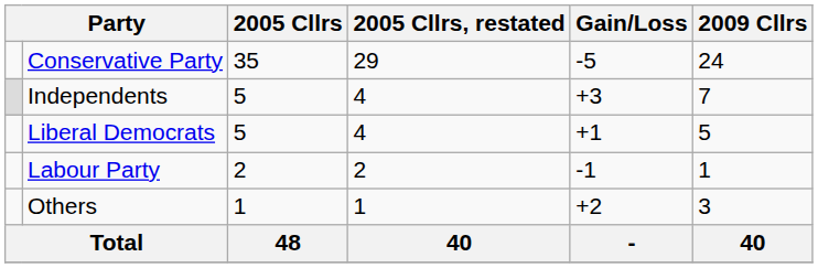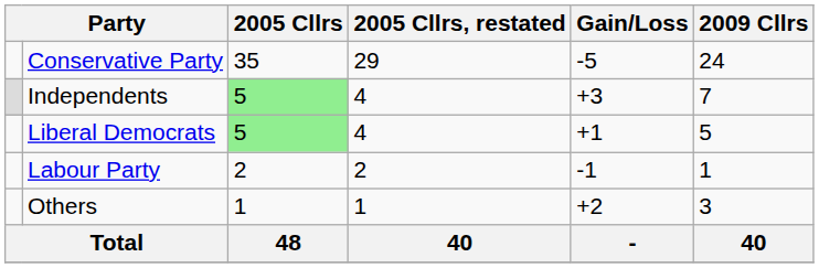Independents | 2005 Cllrs: no background -> lightgreen background
Liberal Democrats | 2005 Cllrs: no background -> lightgreen background
